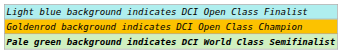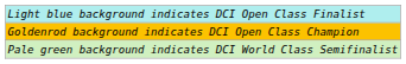row 3 | column 1: bold -> normal
